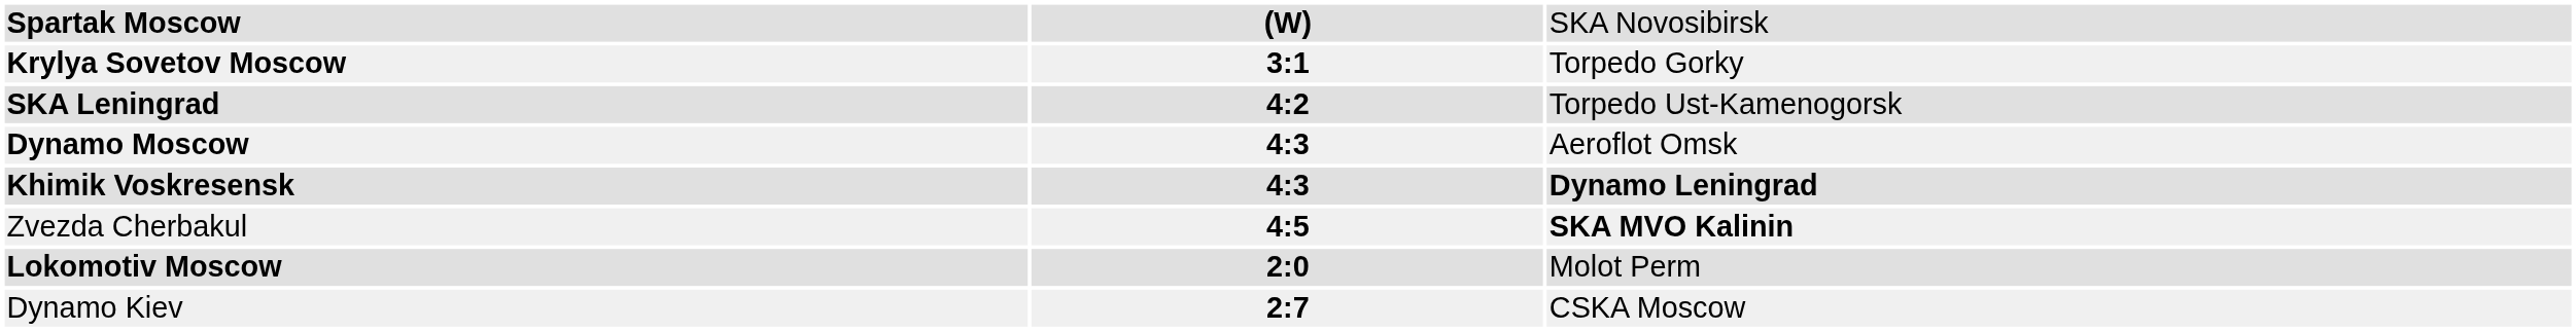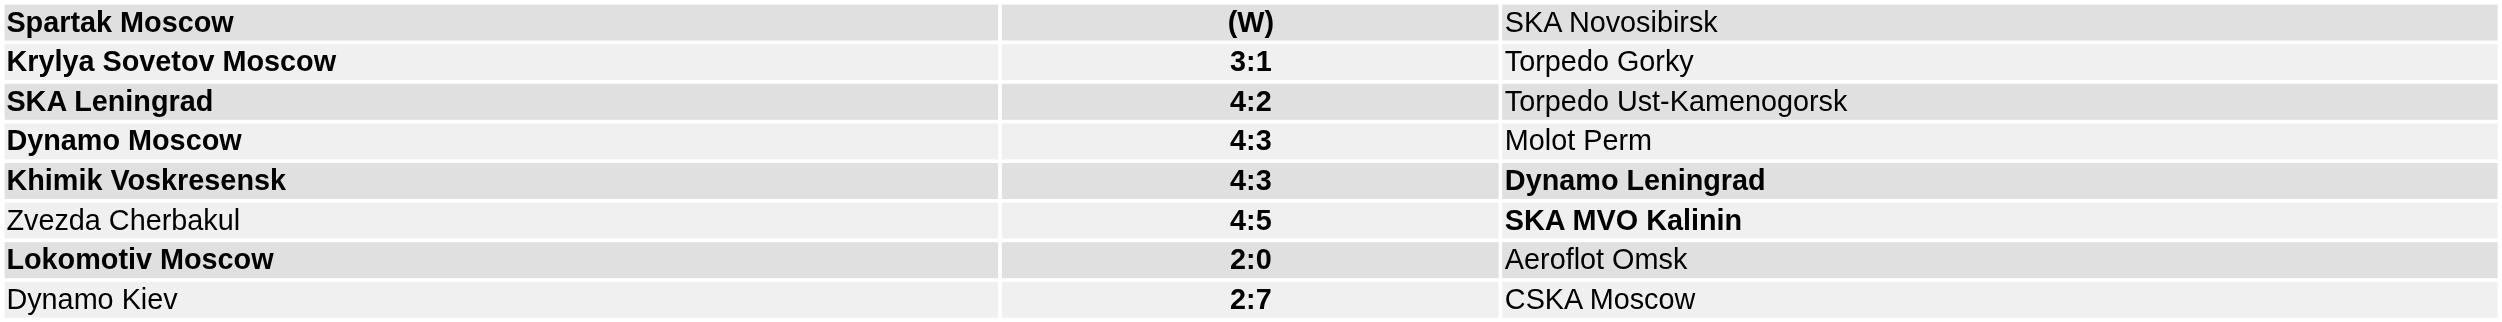Dynamo Moscow | column 3: Aeroflot Omsk -> Molot Perm
Lokomotiv Moscow | column 3: Molot Perm -> Aeroflot Omsk
